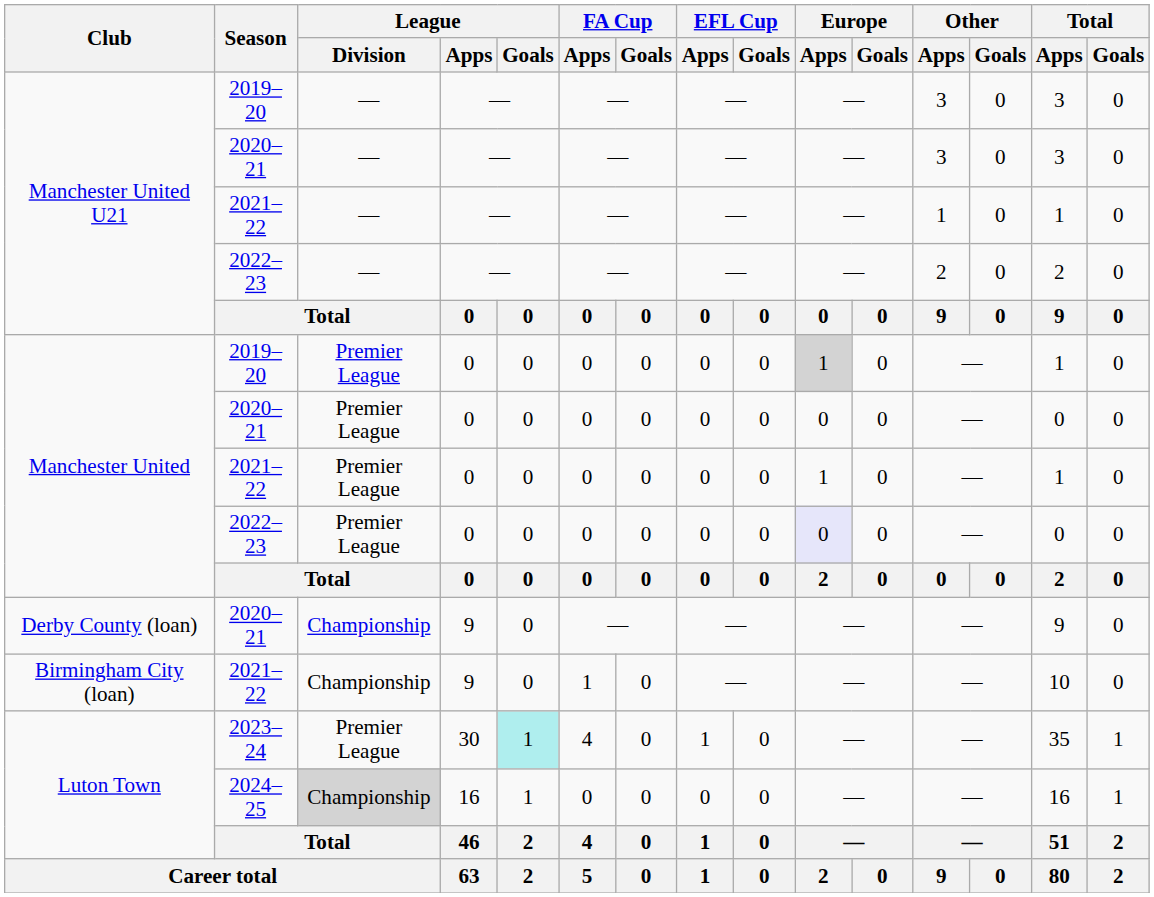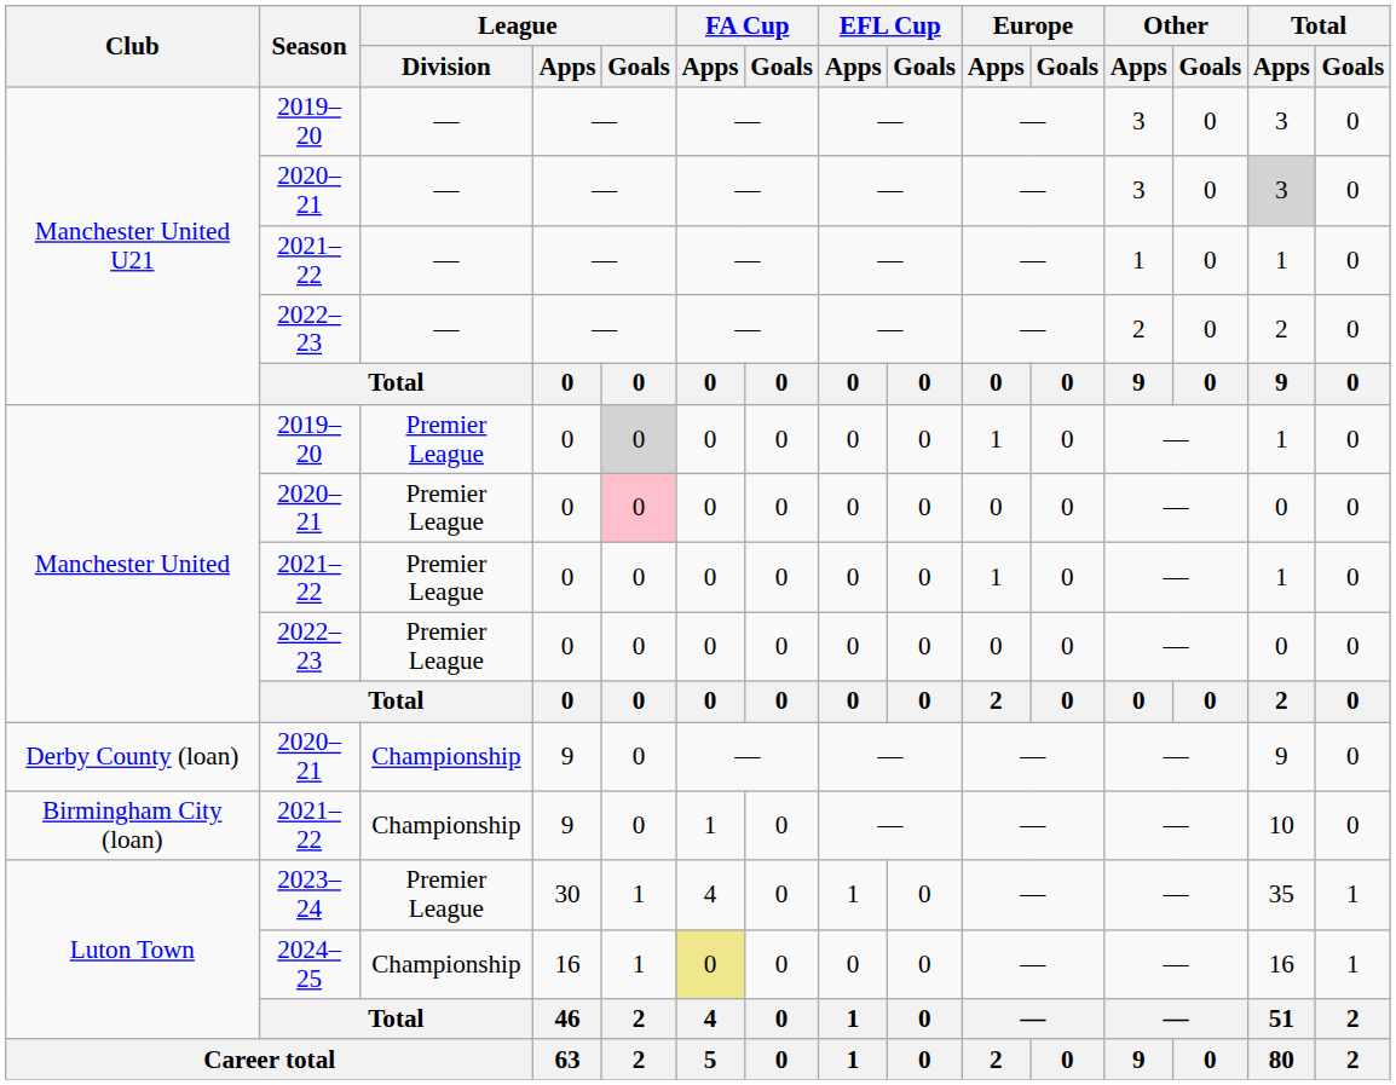Manchester United U21 / 2020–21 | Total / Apps: no background -> lightgrey background
Manchester United / 2019–20 | League / Goals: no background -> lightgrey background
Manchester United / 2019–20 | Europe / Apps: lightgrey background -> no background
Manchester United / 2020–21 | League / Goals: no background -> pink background
Manchester United / 2022–23 | Europe / Apps: lavender background -> no background
2023–24 | League / Goals: paleturquoise background -> no background
2024–25 | League / Division: lightgrey background -> no background
2024–25 | FA Cup / Apps: no background -> khaki background
